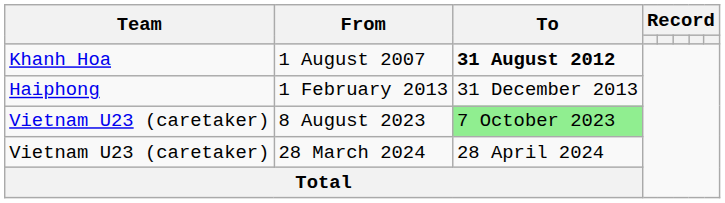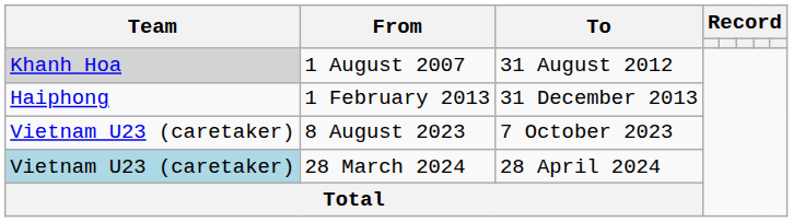1 August 2007 | Team: no background -> lightgrey background
1 August 2007 | To: bold -> normal
8 August 2023 | To: lightgreen background -> no background
28 March 2024 | Team: no background -> lightblue background
